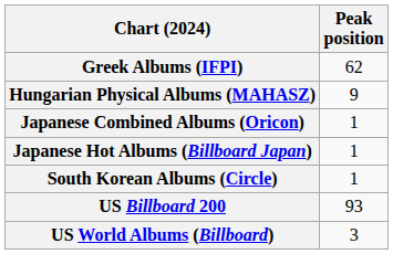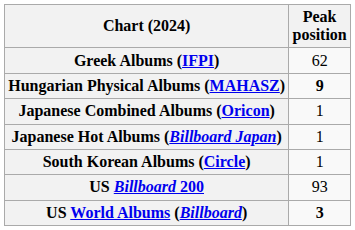Hungarian Physical Albums (MAHASZ) | Peak position: normal -> bold
US World Albums (Billboard) | Peak position: normal -> bold
